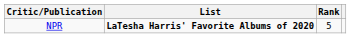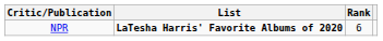NPR | Rank: 5 -> 6
